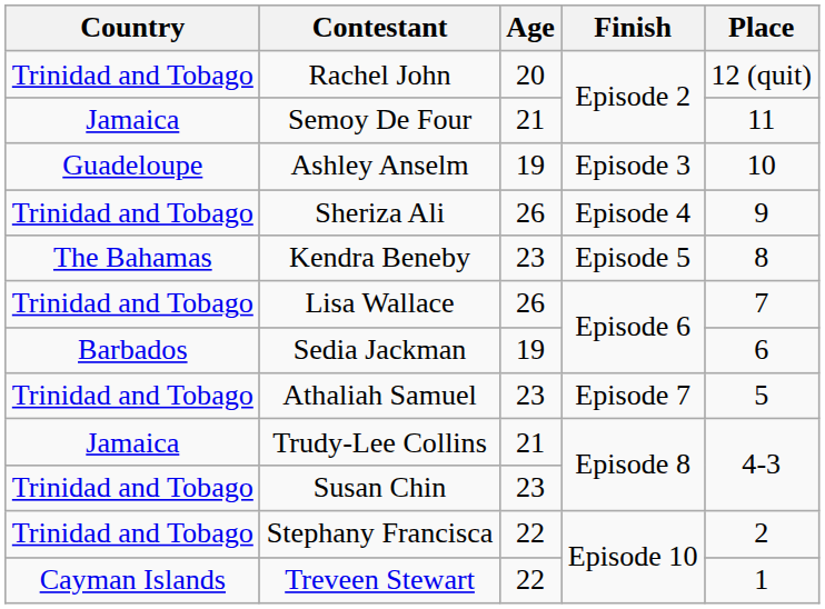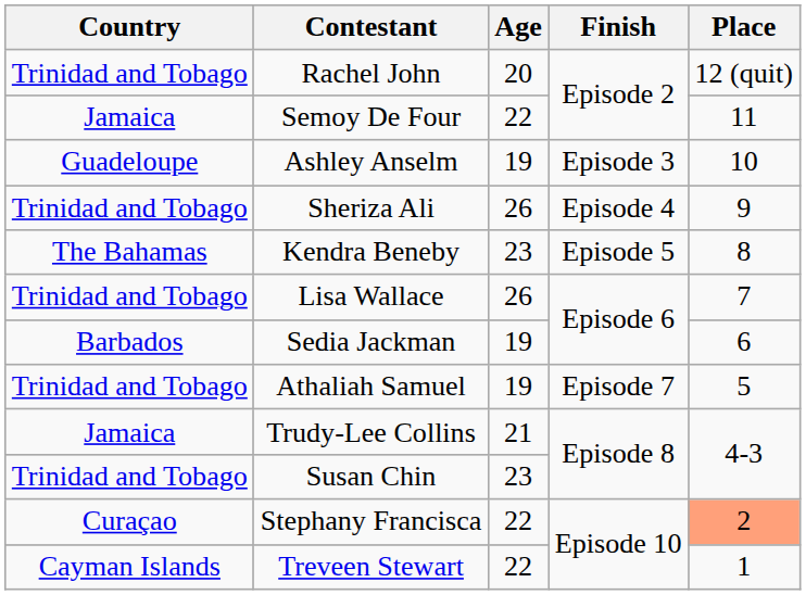Semoy De Four | Age: 21 -> 22
Athaliah Samuel | Age: 23 -> 19
Stephany Francisca | Country: Trinidad and Tobago -> Curaçao
Stephany Francisca | Place: no background -> lightsalmon background
